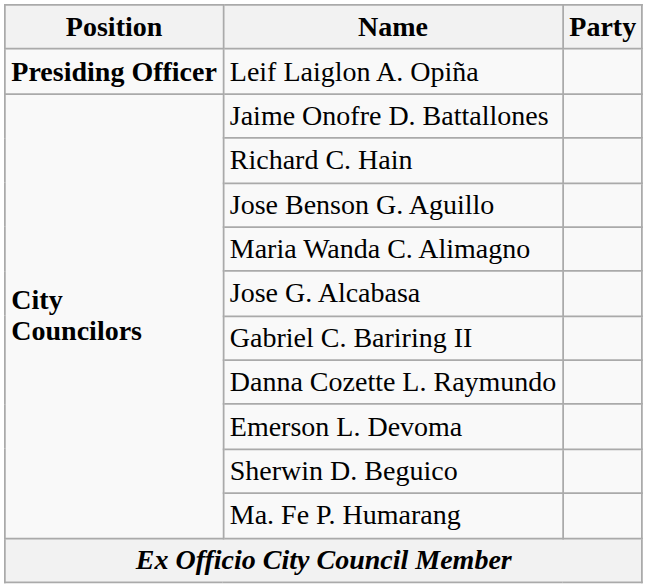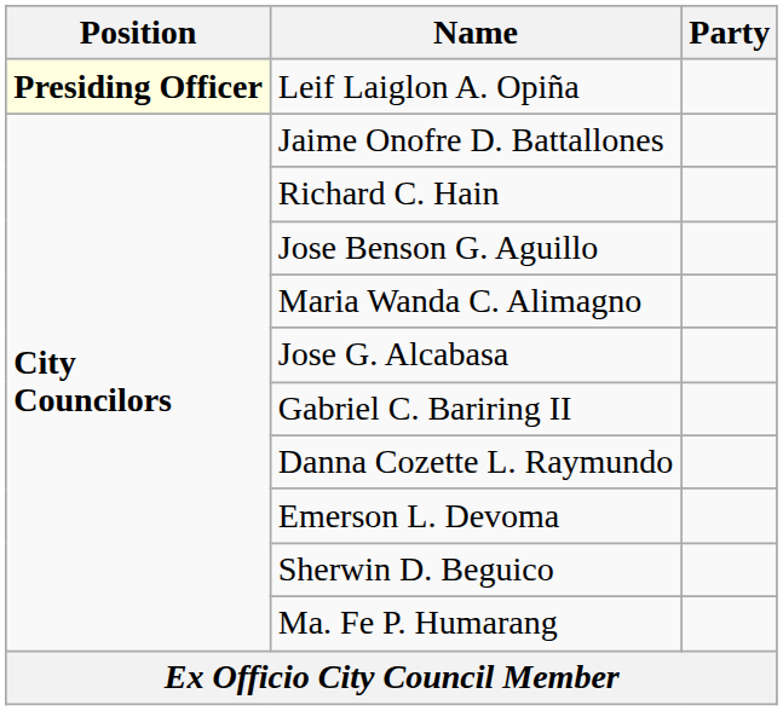Leif Laiglon A. Opiña | Position: no background -> lightyellow background
